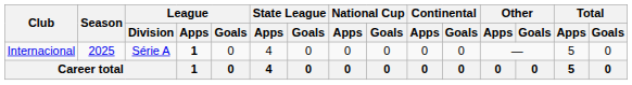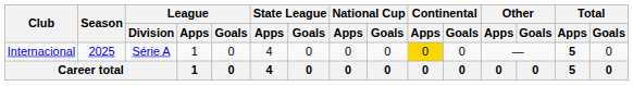Internacional | League / Apps: bold -> normal
Internacional | Continental / Apps: no background -> gold background
Internacional | Total / Apps: normal -> bold
